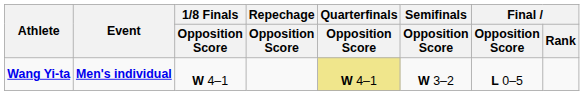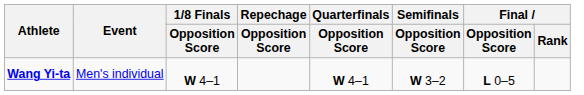Wang Yi-ta | Event: bold -> normal
Wang Yi-ta | Quarterfinals / Opposition Score: khaki background -> no background
